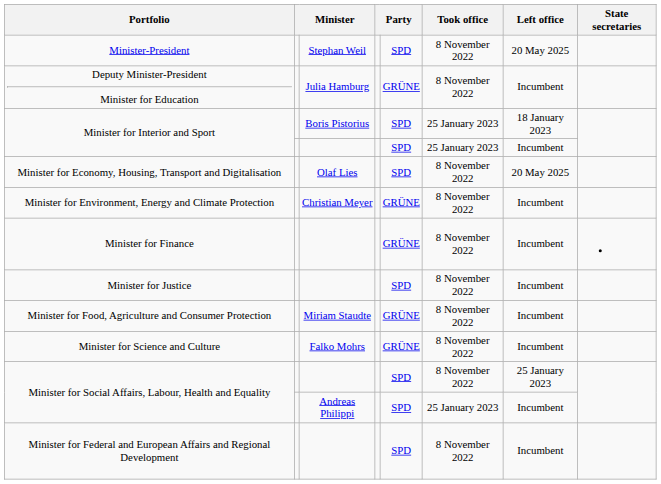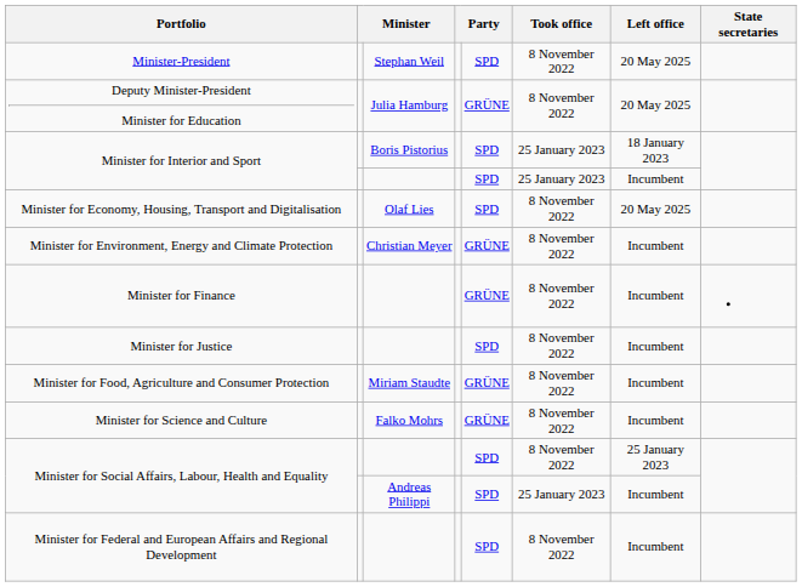Deputy Minister-President Minister for Education | Left office: Incumbent -> 20 May 2025
